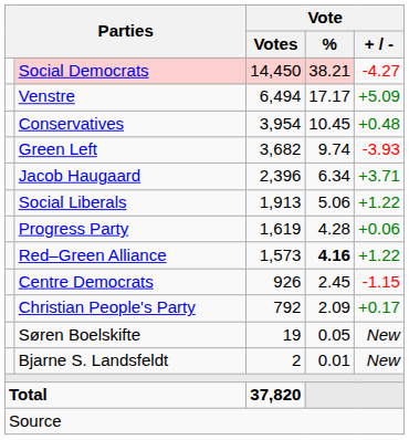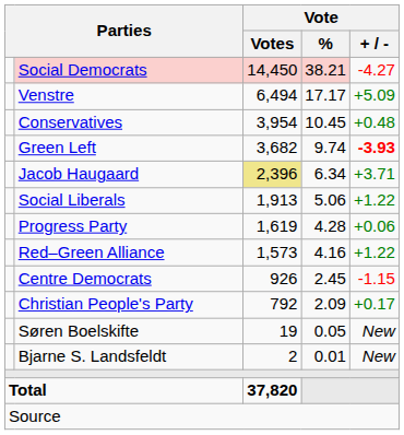Green Left | Vote / + / -: normal -> bold
Jacob Haugaard | Vote / Votes: no background -> khaki background
Red–Green Alliance | Vote / %: bold -> normal
